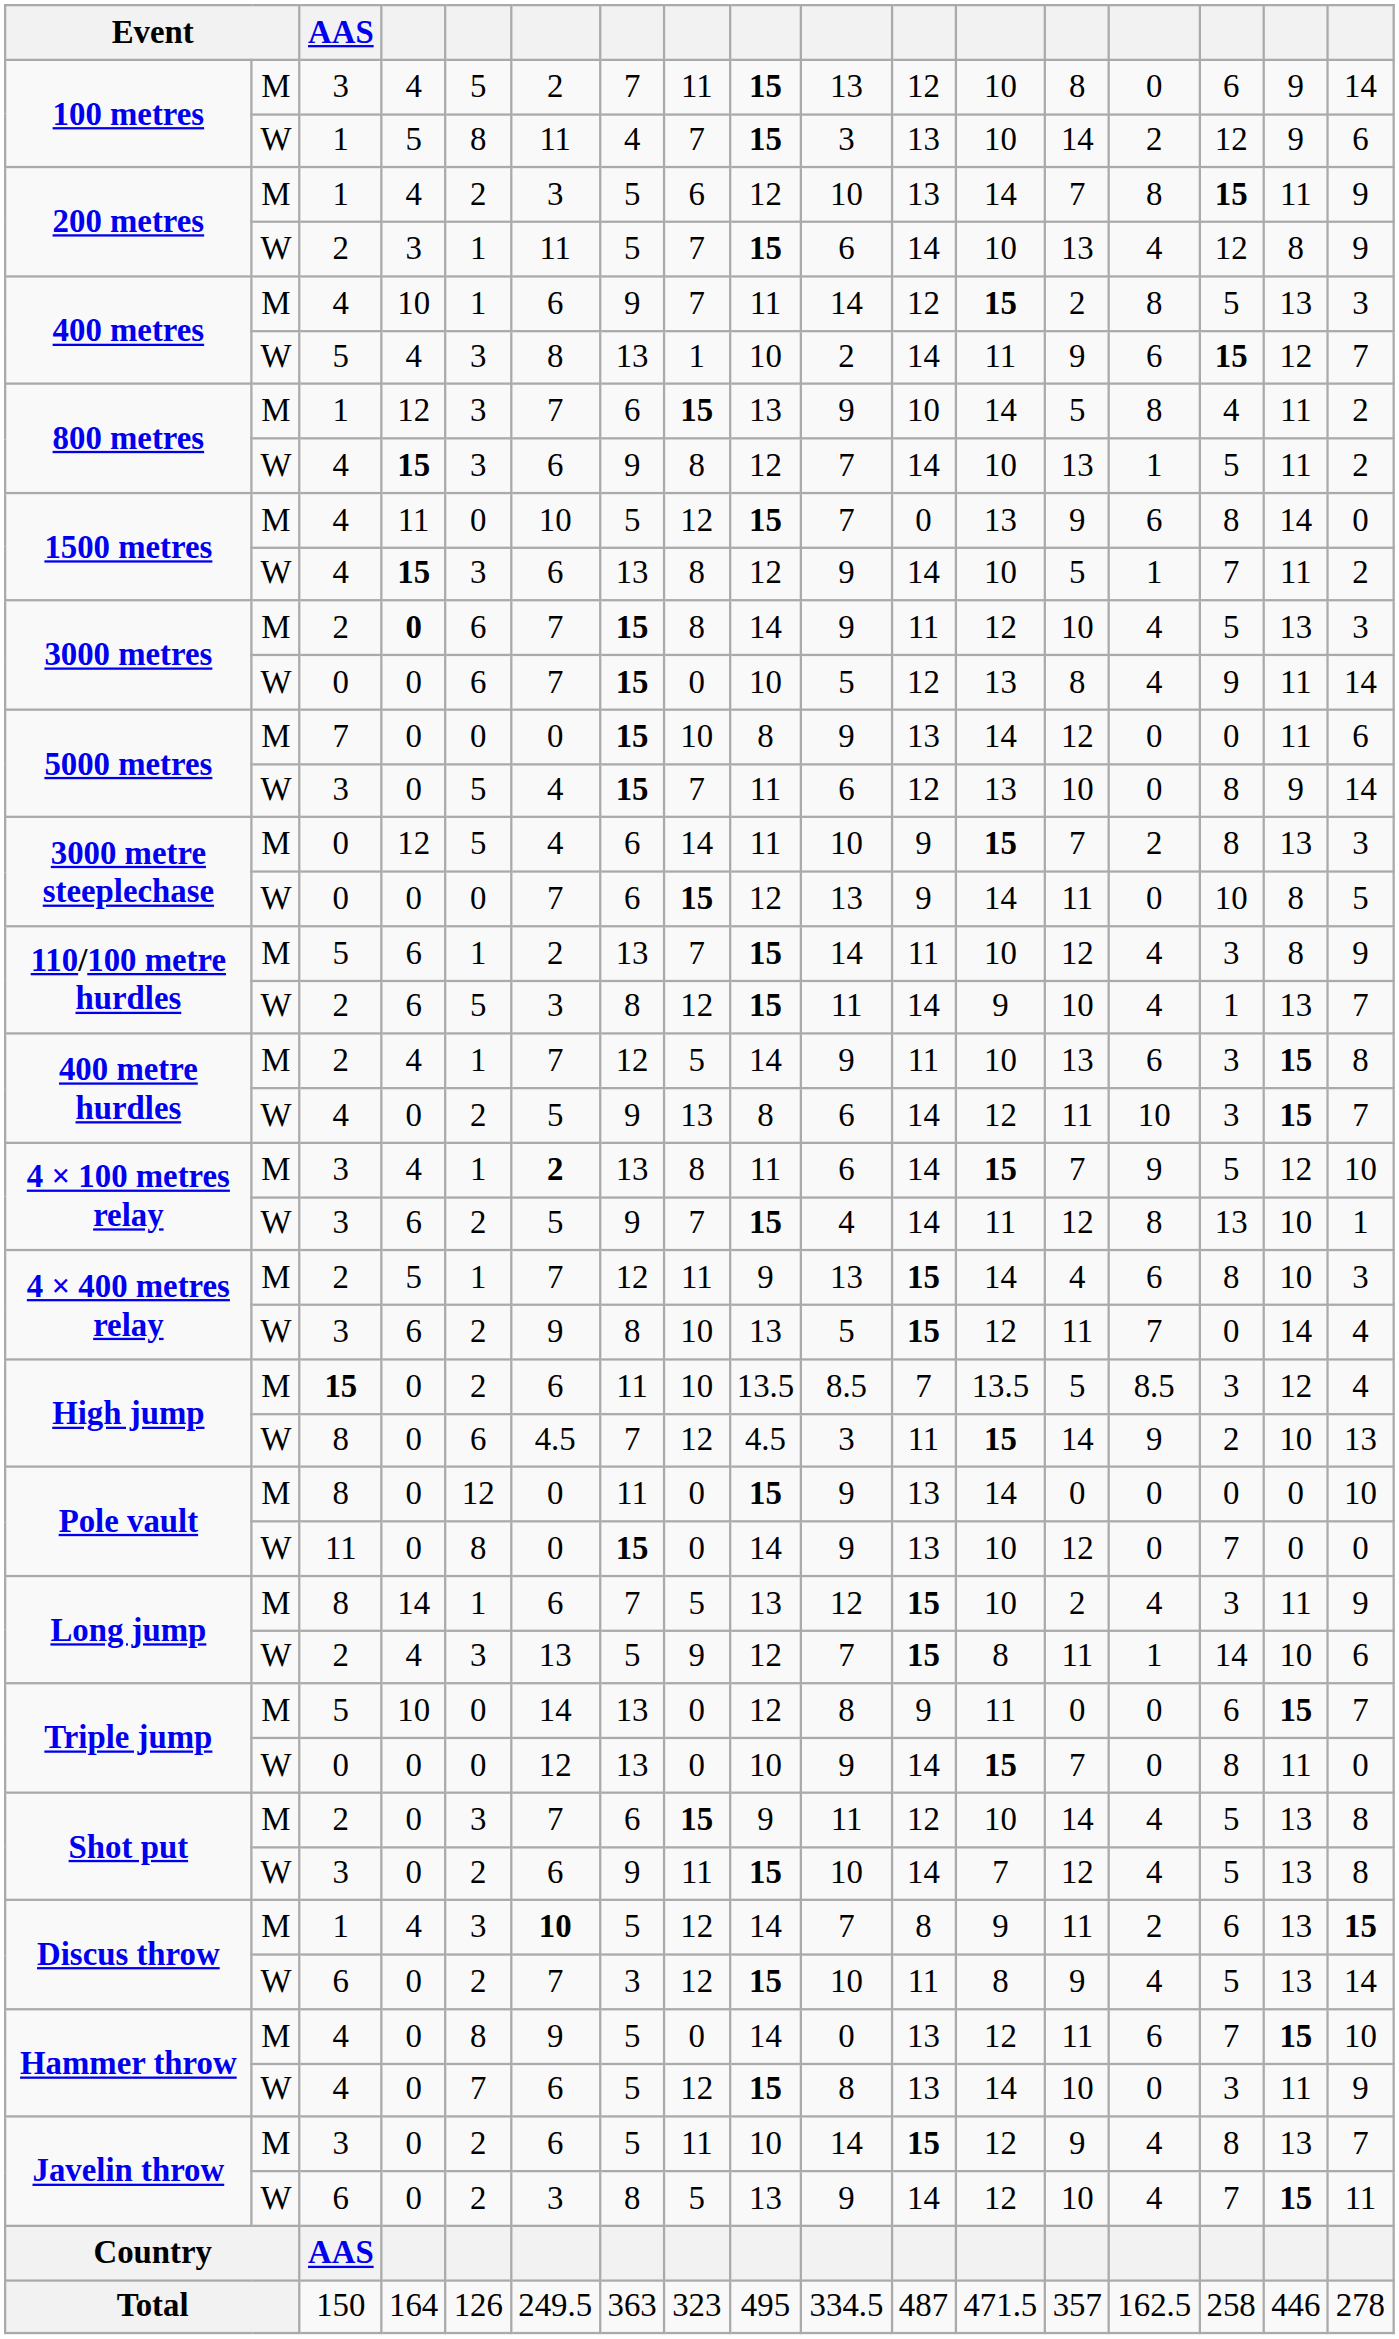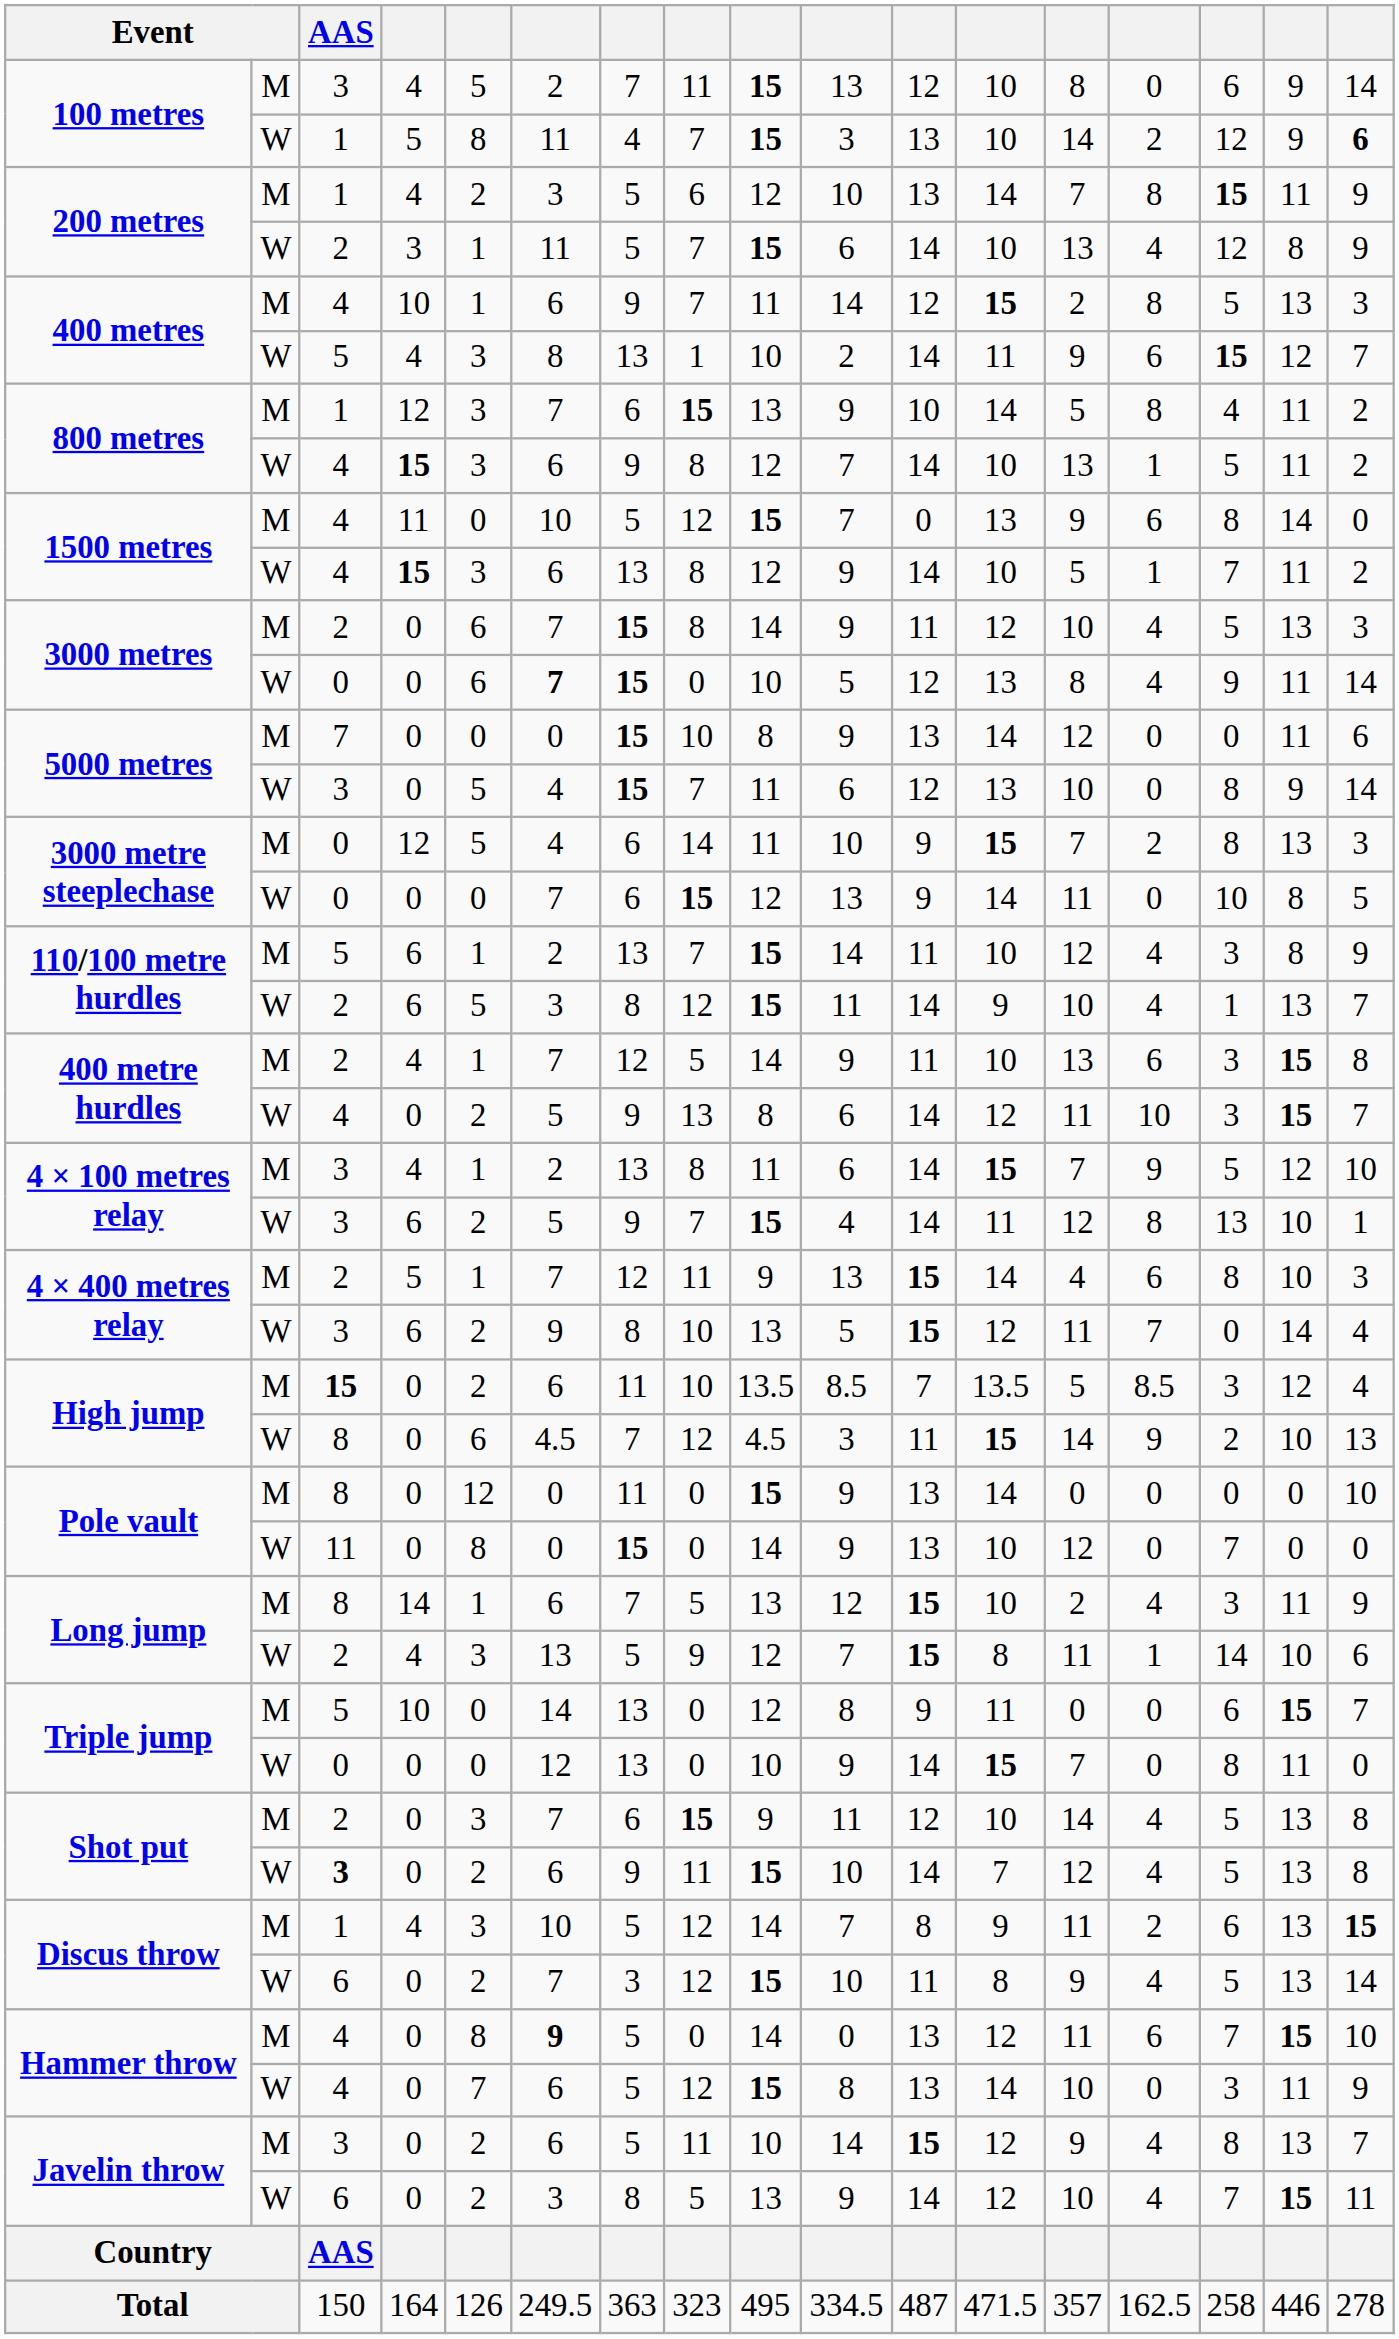100 metres / W | column 17: normal -> bold
3000 metres / M | column 4: bold -> normal
3000 metres / W | column 6: normal -> bold
4 × 100 metres relay / M | column 6: bold -> normal
Shot put / W | AAS: normal -> bold
Discus throw / M | column 6: bold -> normal
Hammer throw / M | column 6: normal -> bold
